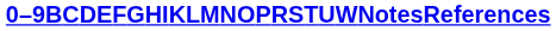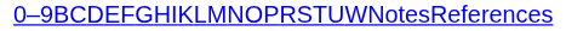row 1 | column 1: bold -> normal
